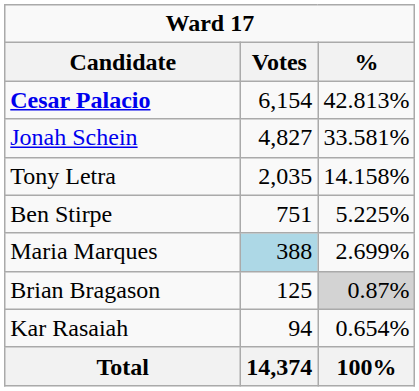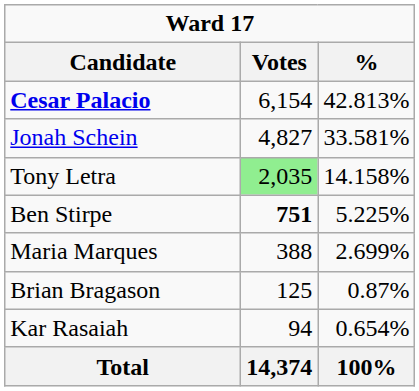Tony Letra | Votes: no background -> lightgreen background
Ben Stirpe | Votes: normal -> bold
Maria Marques | Votes: lightblue background -> no background
Brian Bragason | %: lightgrey background -> no background
